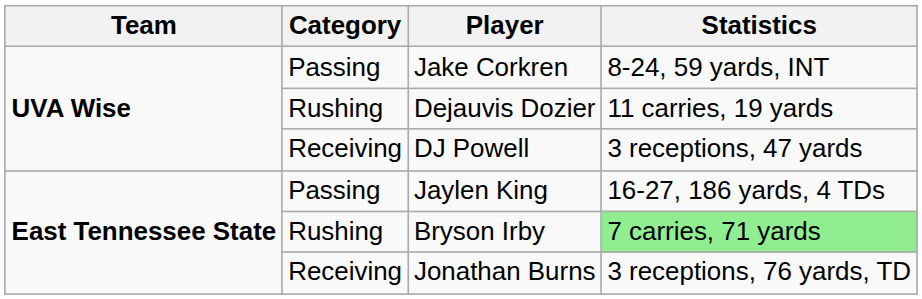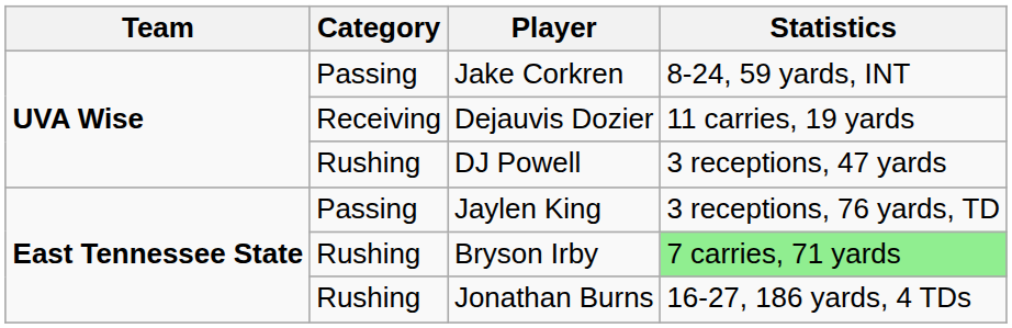Dejauvis Dozier | Category: Rushing -> Receiving
DJ Powell | Category: Receiving -> Rushing
Jaylen King | Statistics: 16-27, 186 yards, 4 TDs -> 3 receptions, 76 yards, TD
Jonathan Burns | Category: Receiving -> Rushing
Jonathan Burns | Statistics: 3 receptions, 76 yards, TD -> 16-27, 186 yards, 4 TDs
